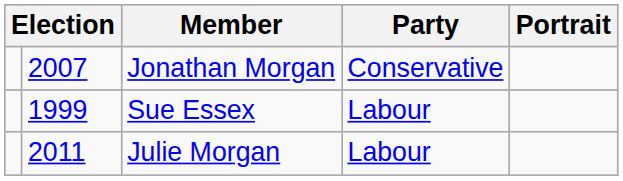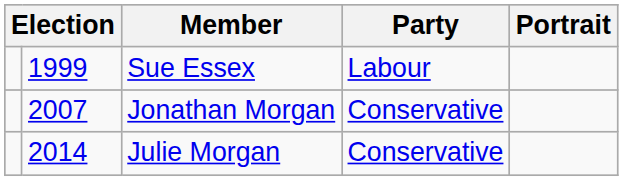rows swapped: Sue Essex <-> Jonathan Morgan
Julie Morgan | column 2: 2011 -> 2014
Julie Morgan | Party: Labour -> Conservative
